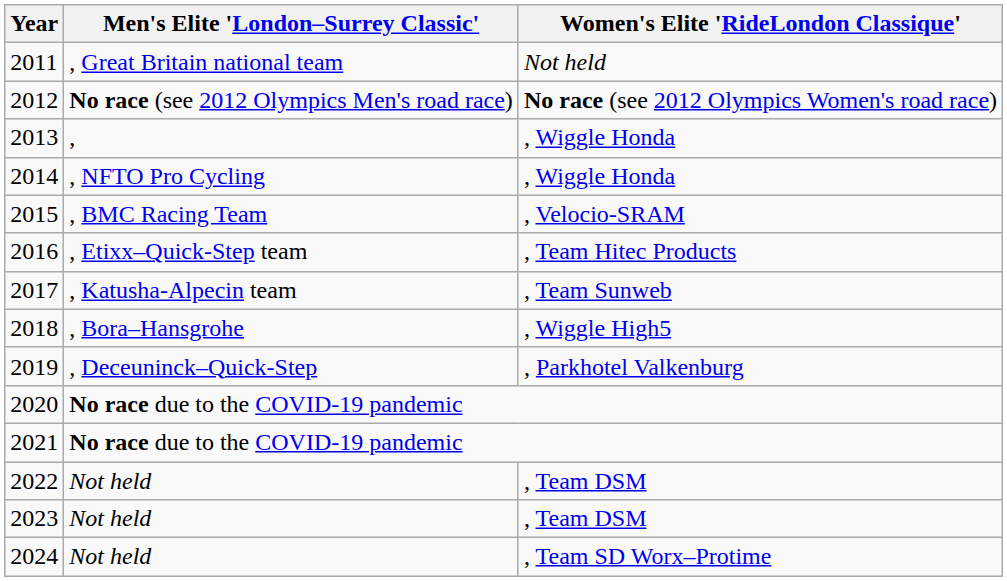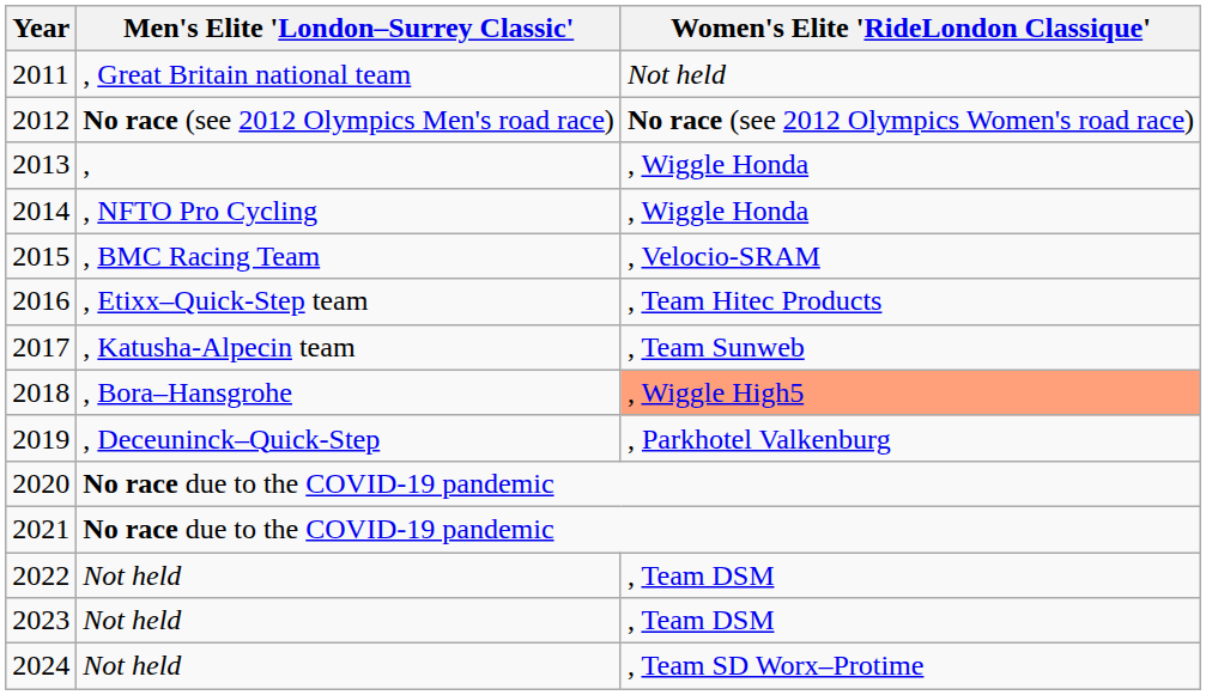2018 | Women's Elite 'RideLondon Classique': no background -> lightsalmon background
